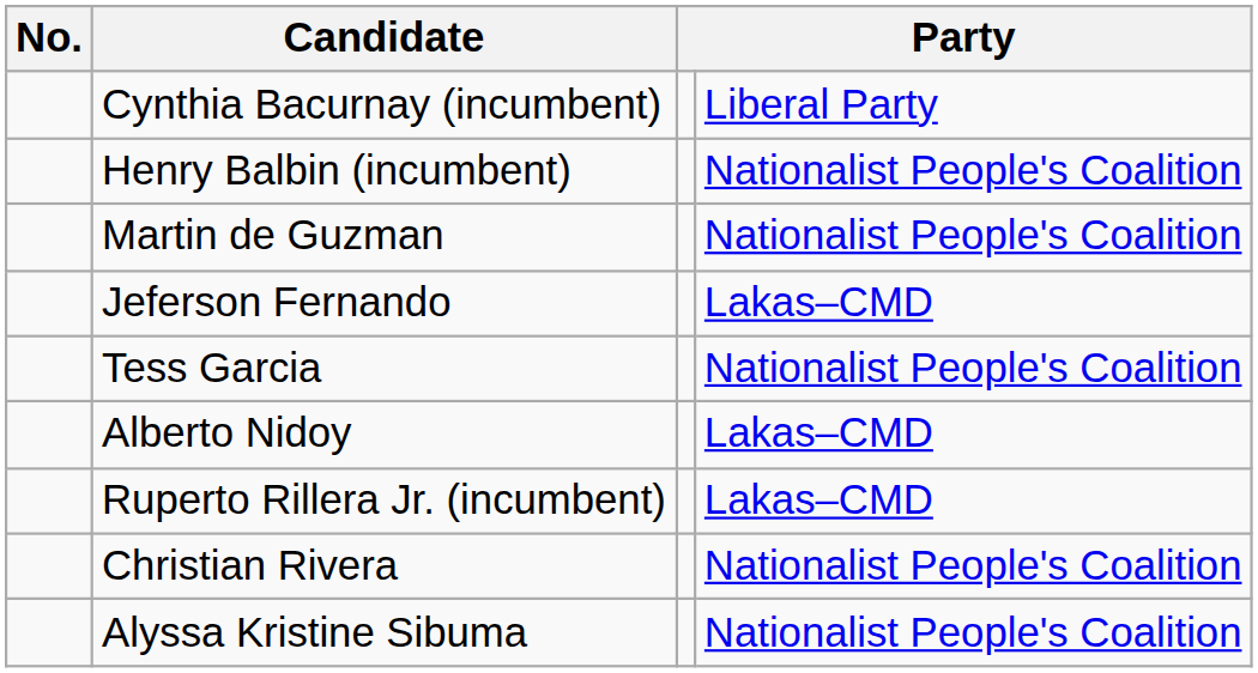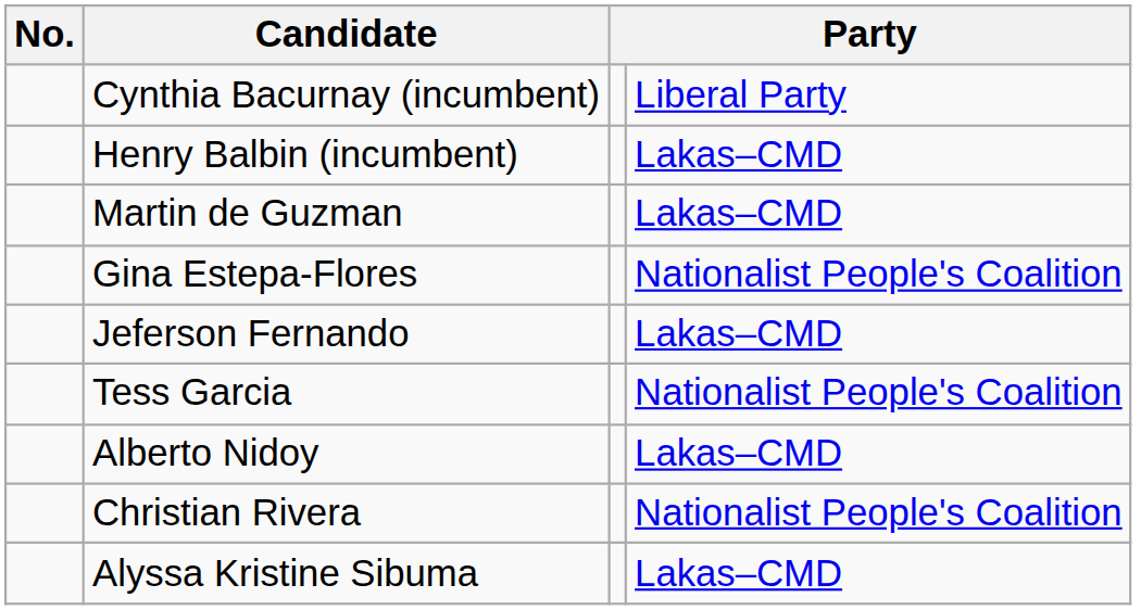Henry Balbin (incumbent) | column 4: Nationalist People's Coalition -> Lakas–CMD
Martin de Guzman | column 4: Nationalist People's Coalition -> Lakas–CMD
+ row: Gina Estepa-Flores | Nationalist People's Coalition
- row: Ruperto Rillera Jr. (incumbent) | Lakas–CMD
Alyssa Kristine Sibuma | column 4: Nationalist People's Coalition -> Lakas–CMD
